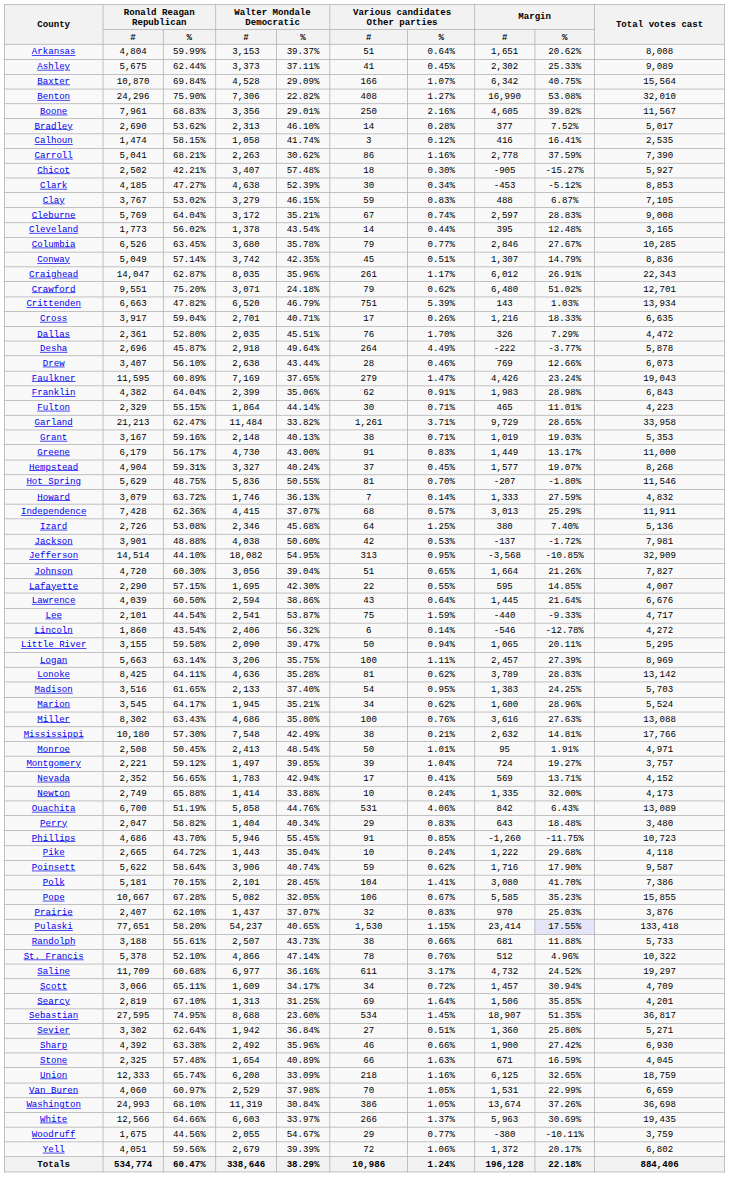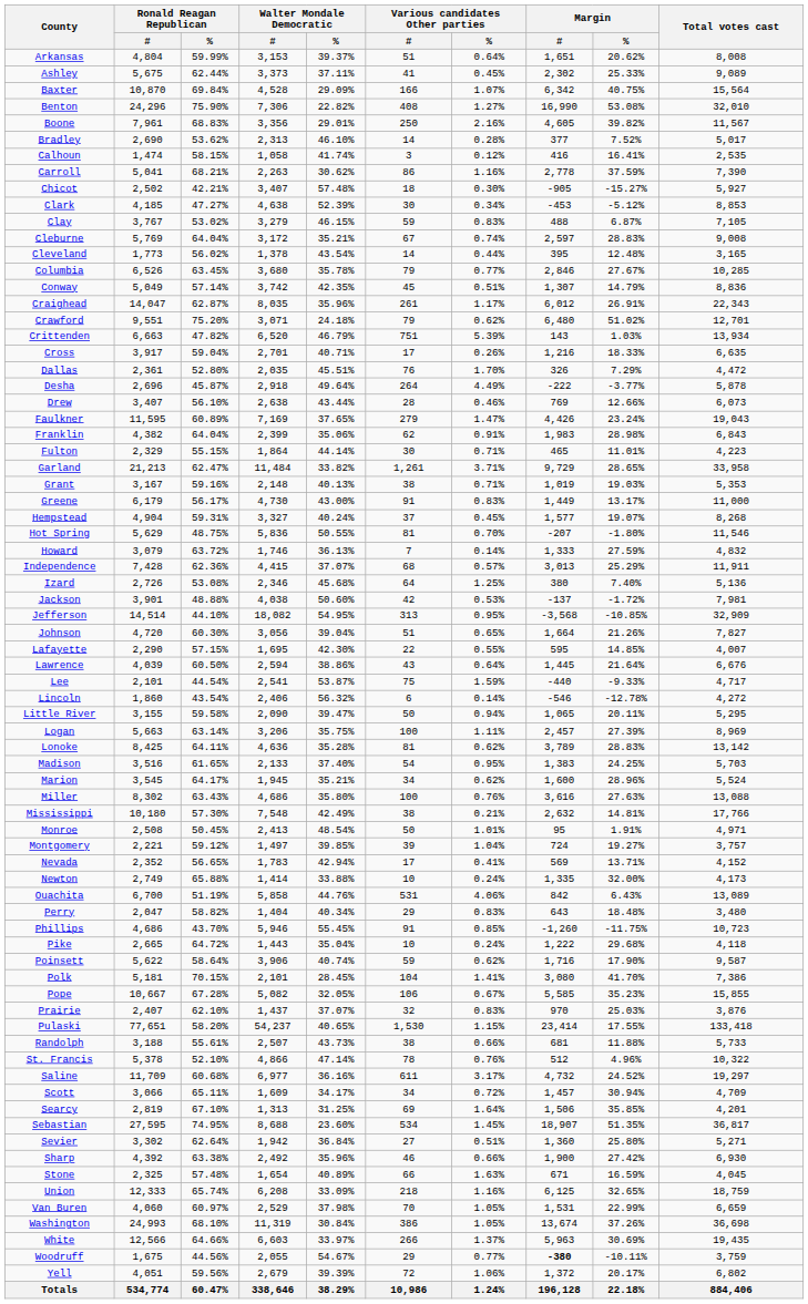Pulaski | Margin / %: lavender background -> no background
Woodruff | Margin / #: normal -> bold
